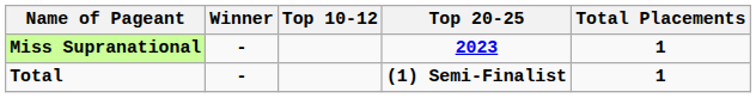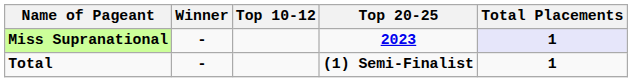Miss Supranational | Total Placements: no background -> lavender background
